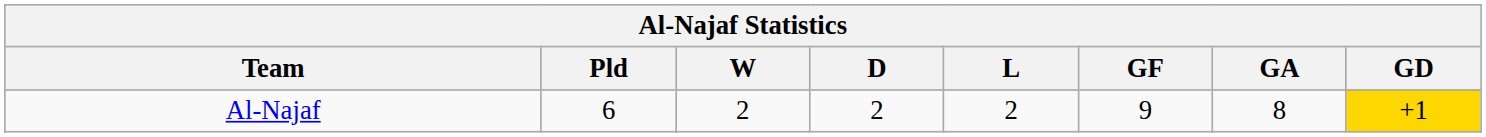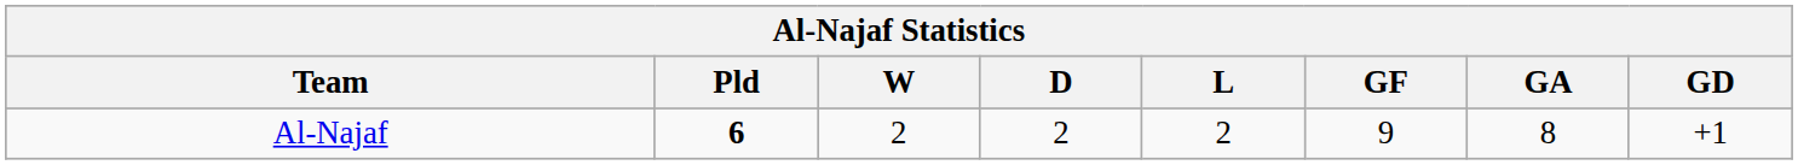Al-Najaf | Pld: normal -> bold
Al-Najaf | GD: gold background -> no background
